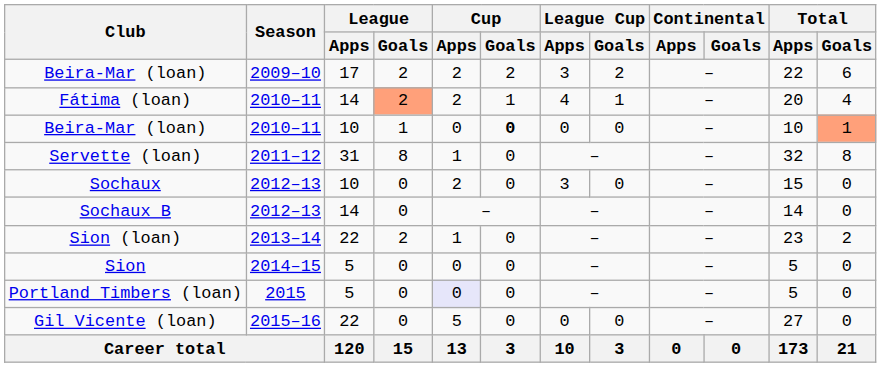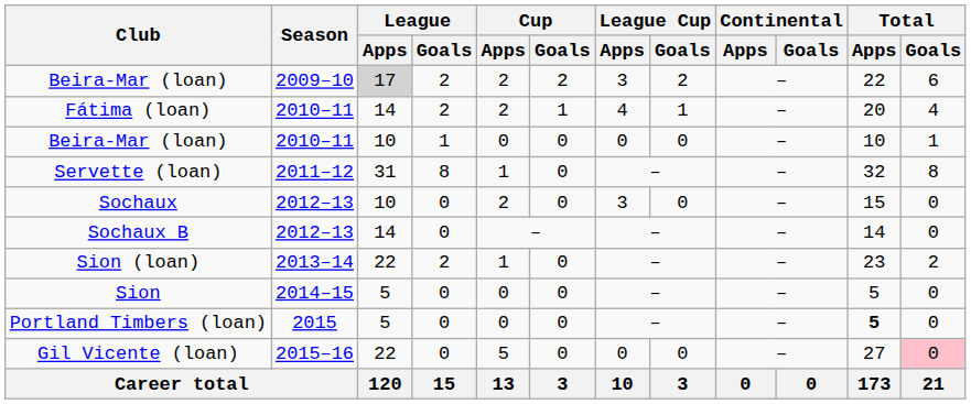Beira-Mar (loan) / 2009–10 | League / Apps: no background -> lightgrey background
Fátima (loan) | League / Goals: lightsalmon background -> no background
Beira-Mar (loan) / 2010–11 | Cup / Goals: bold -> normal
Beira-Mar (loan) / 2010–11 | Total / Goals: lightsalmon background -> no background
Portland Timbers (loan) | Cup / Apps: lavender background -> no background
Portland Timbers (loan) | Total / Apps: normal -> bold
Gil Vicente (loan) | Total / Goals: no background -> pink background
